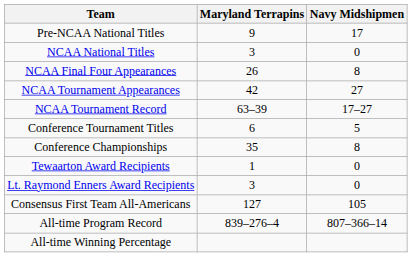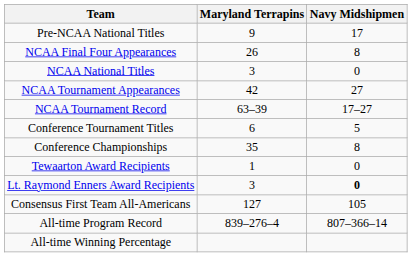rows swapped: NCAA National Titles <-> NCAA Final Four Appearances
Lt. Raymond Enners Award Recipients | Navy Midshipmen: normal -> bold
